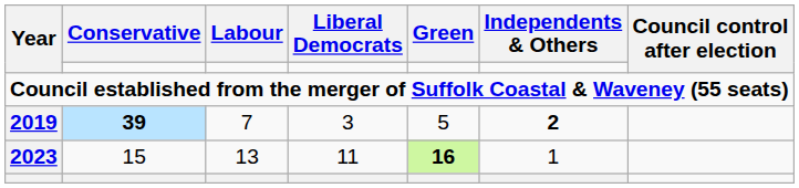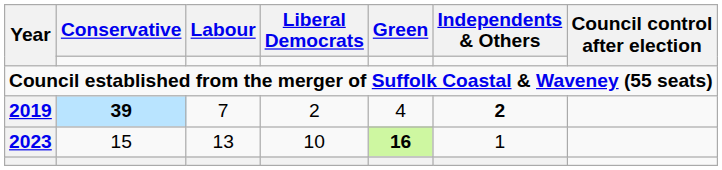2019 | Liberal Democrats: 3 -> 2
2019 | Green: 5 -> 4
2023 | Liberal Democrats: 11 -> 10
